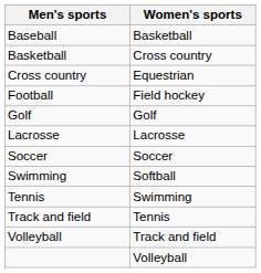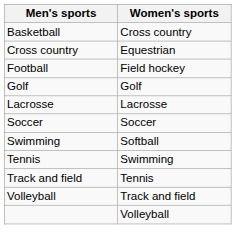- row: Baseball | Basketball
